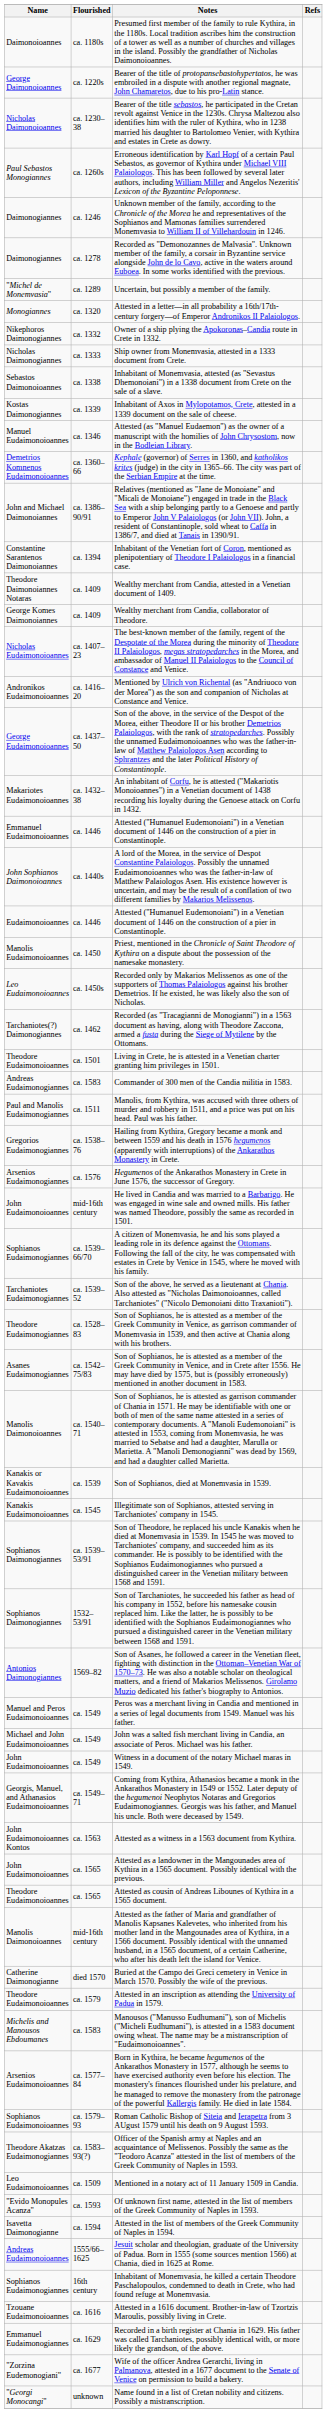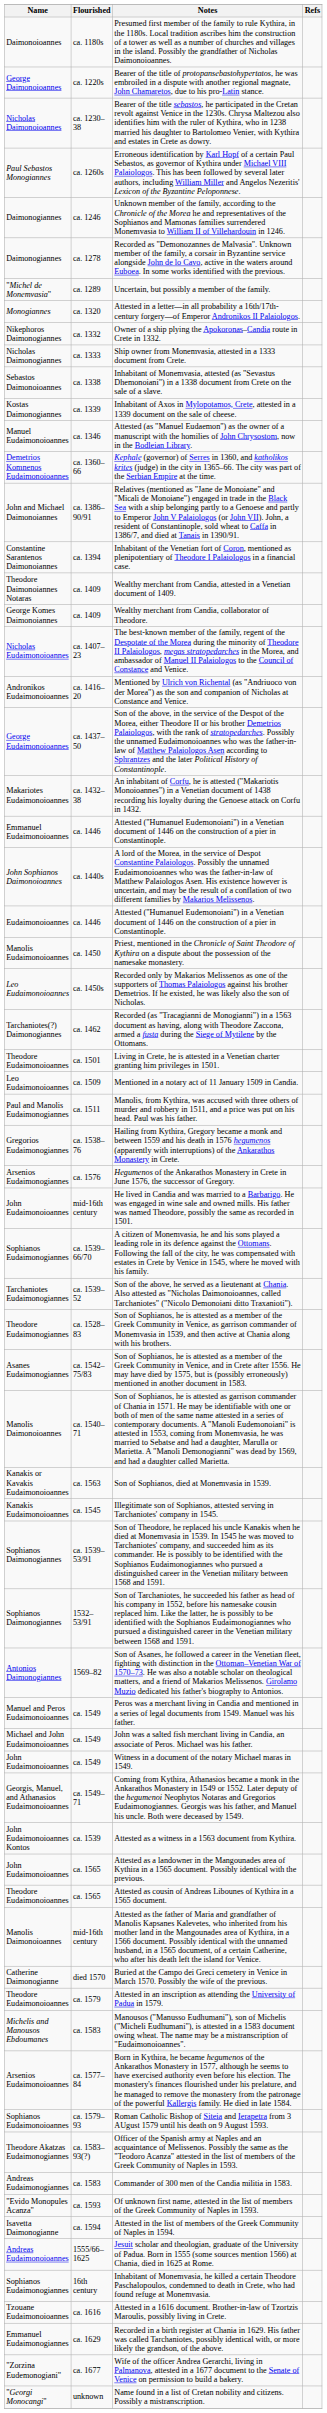rows swapped: Mentioned in a notary act of 11 January 1509 in Candia. <-> Commander of 300 men of the Candia militia in 1583.
Son of Sophianos, died at Monemvasia in 1539. | Flourished: ca. 1539 -> ca. 1563
Attested as a witness in a 1563 document from Kythira. | Flourished: ca. 1563 -> ca. 1539
